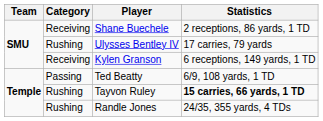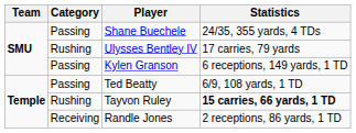Shane Buechele | Category: Receiving -> Passing
Shane Buechele | Statistics: 2 receptions, 86 yards, 1 TD -> 24/35, 355 yards, 4 TDs
Kylen Granson | Category: Receiving -> Passing
Randle Jones | Category: Rushing -> Receiving
Randle Jones | Statistics: 24/35, 355 yards, 4 TDs -> 2 receptions, 86 yards, 1 TD
